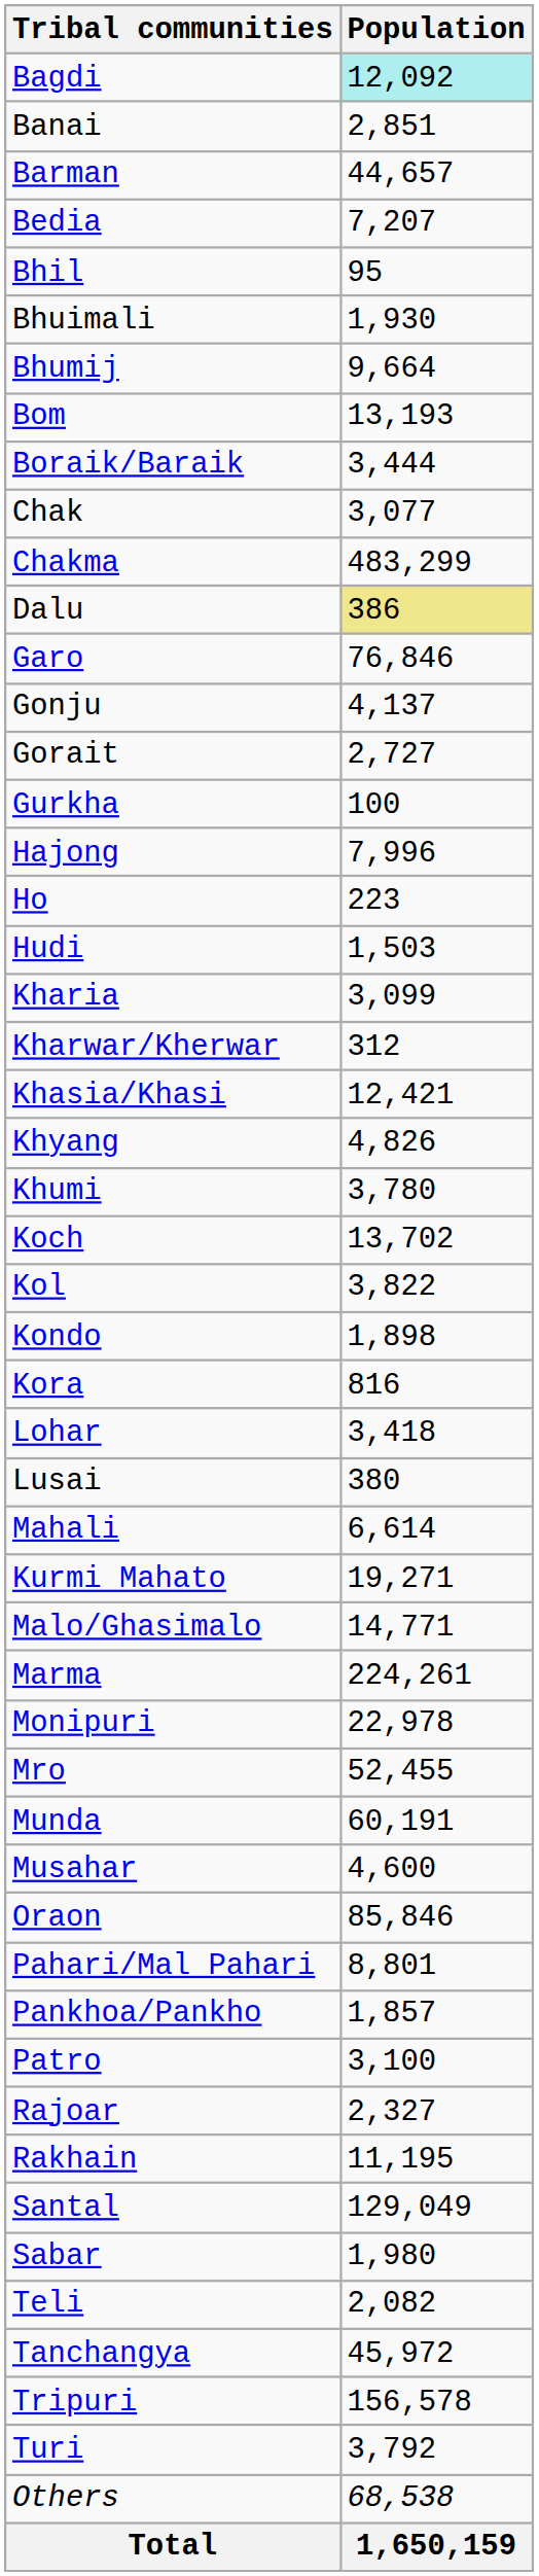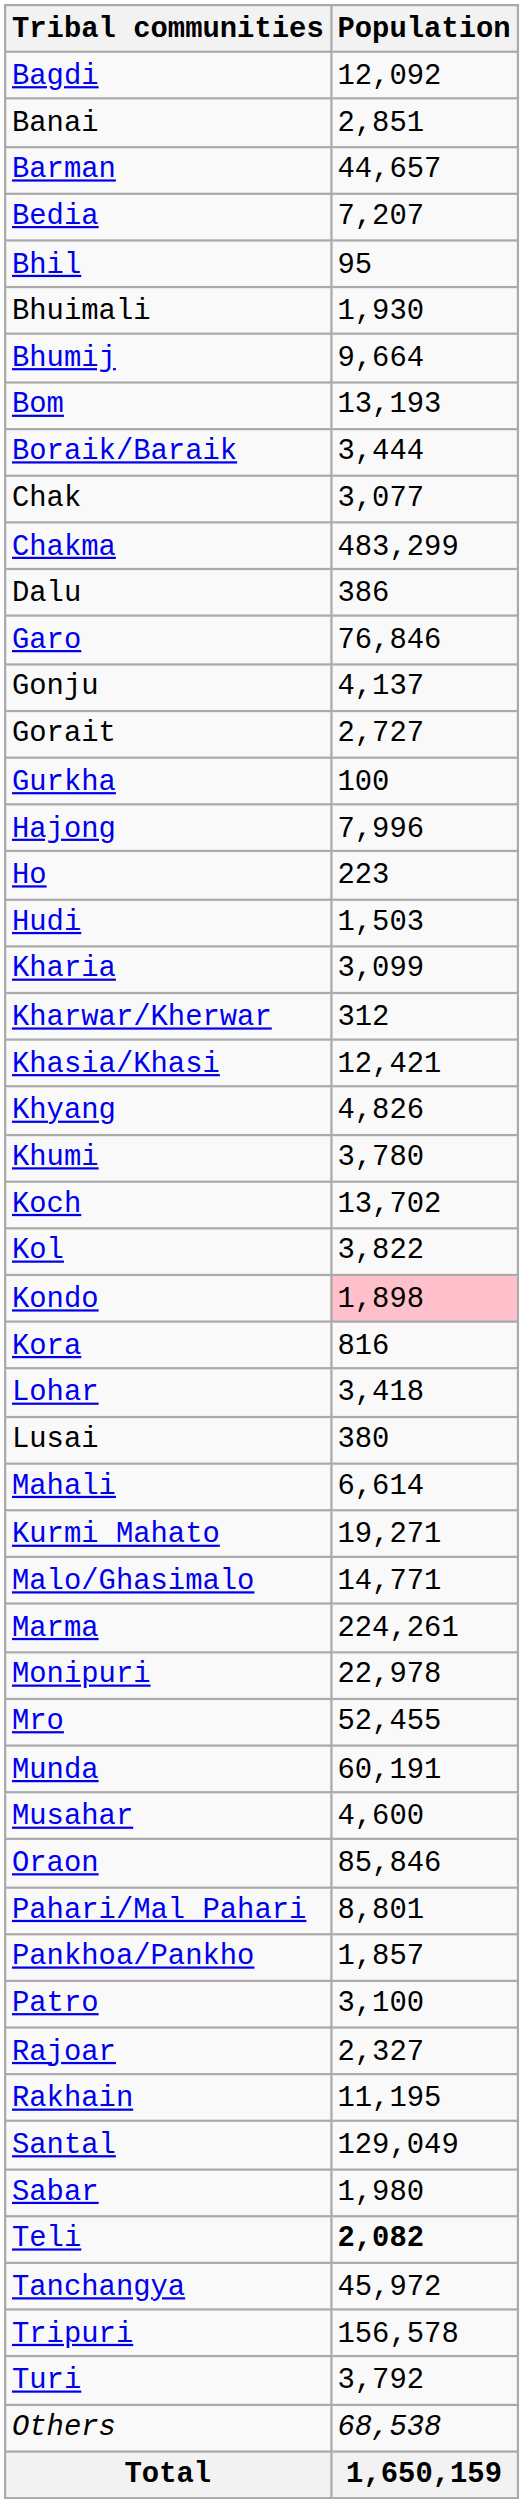Bagdi | Population: paleturquoise background -> no background
Dalu | Population: khaki background -> no background
Kondo | Population: no background -> pink background
Teli | Population: normal -> bold
